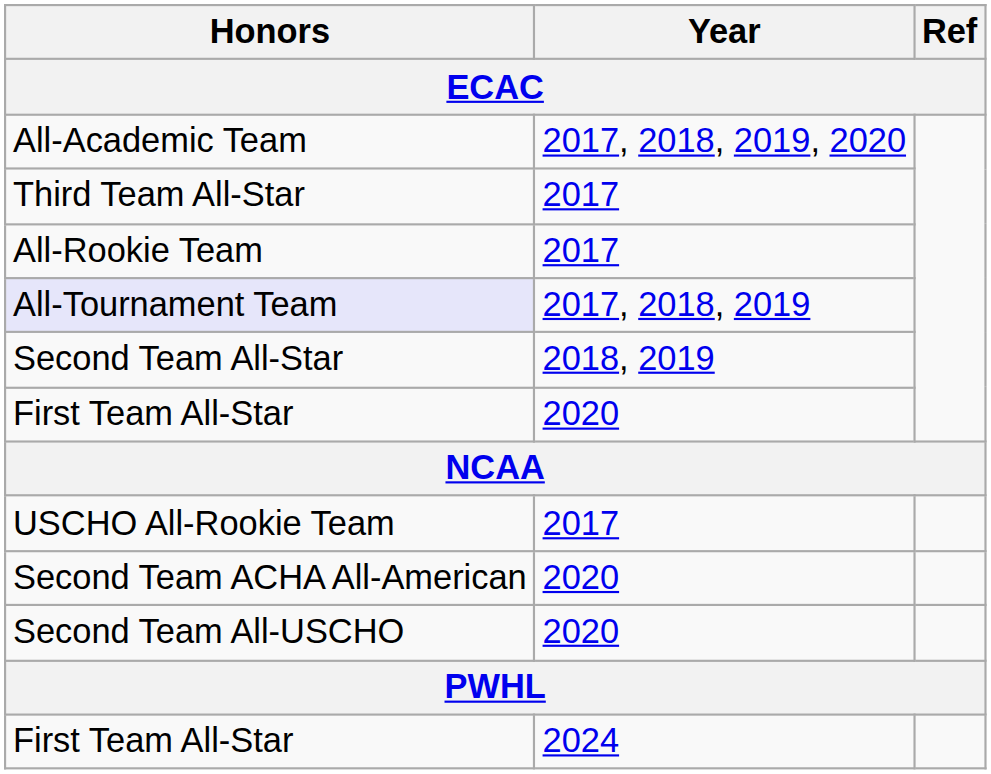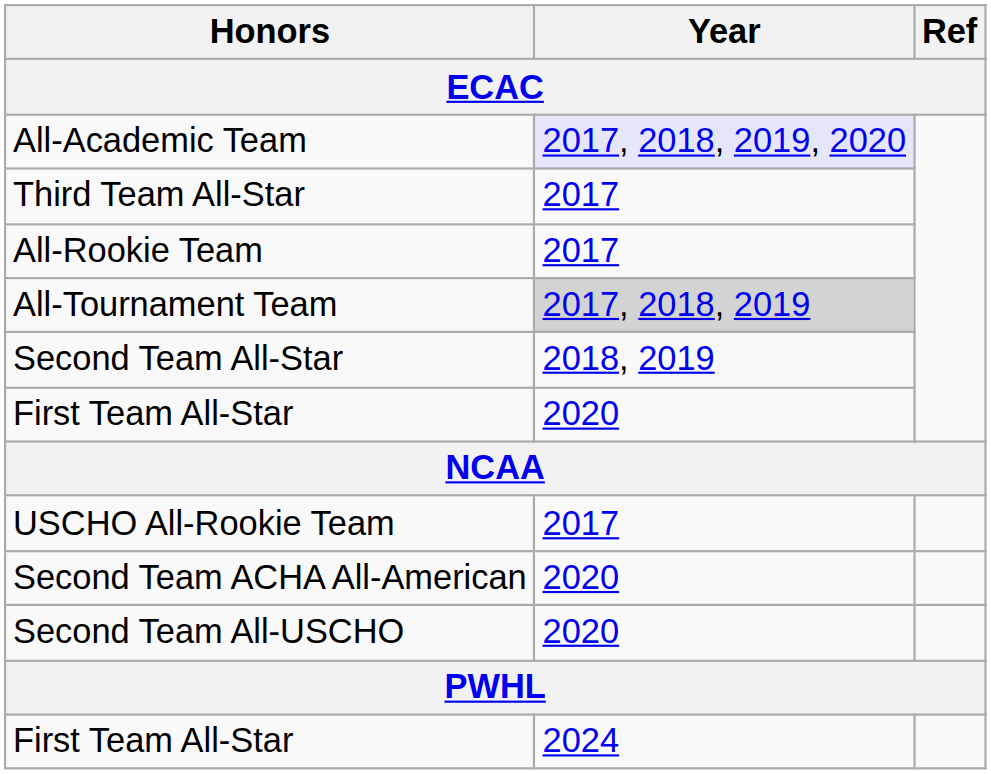row 3 | Year: no background -> lavender background
row 6 | Honors: lavender background -> no background
row 6 | Year: no background -> lightgrey background
